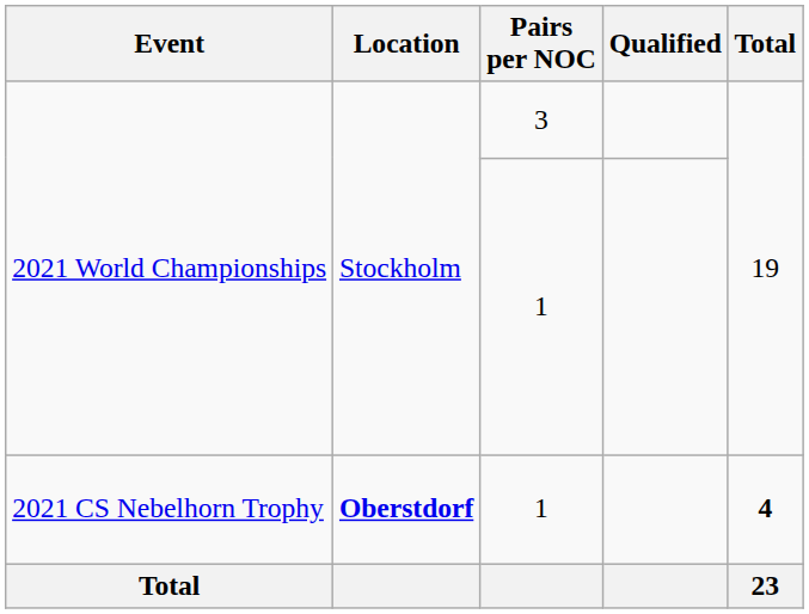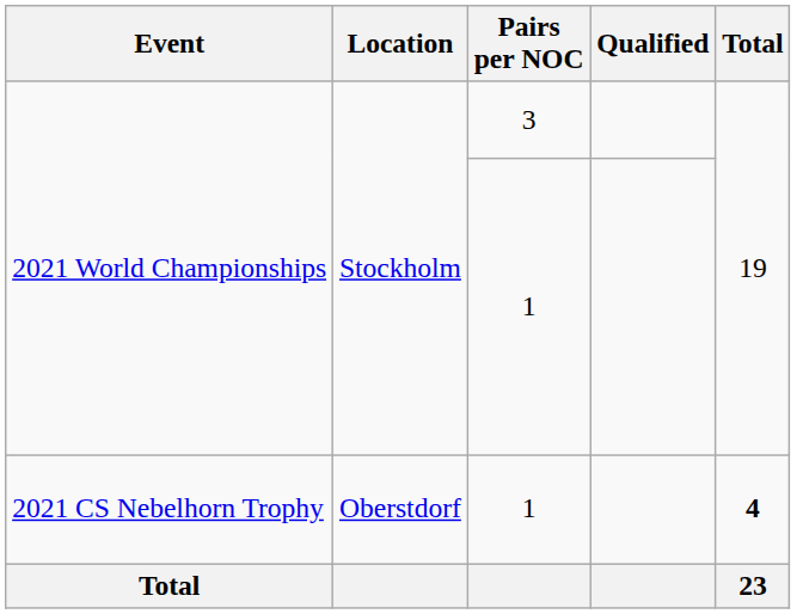2021 CS Nebelhorn Trophy | Location: bold -> normal
